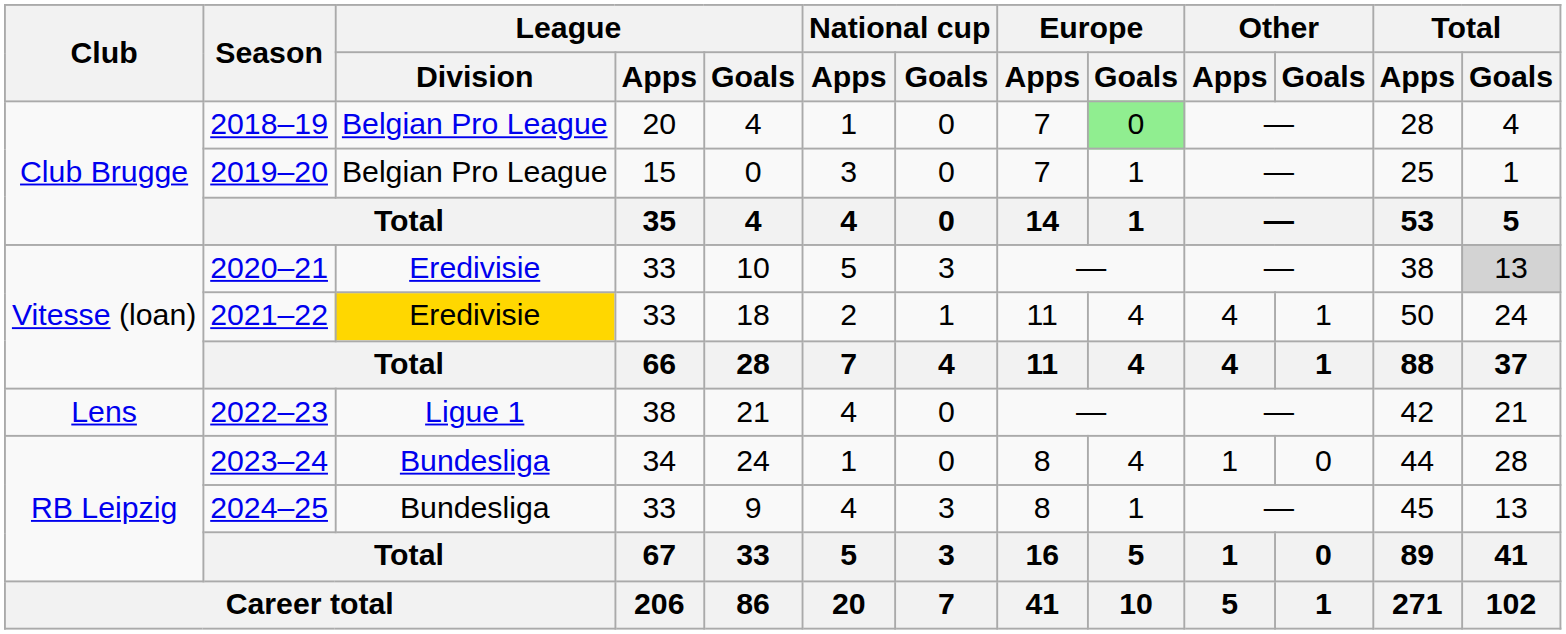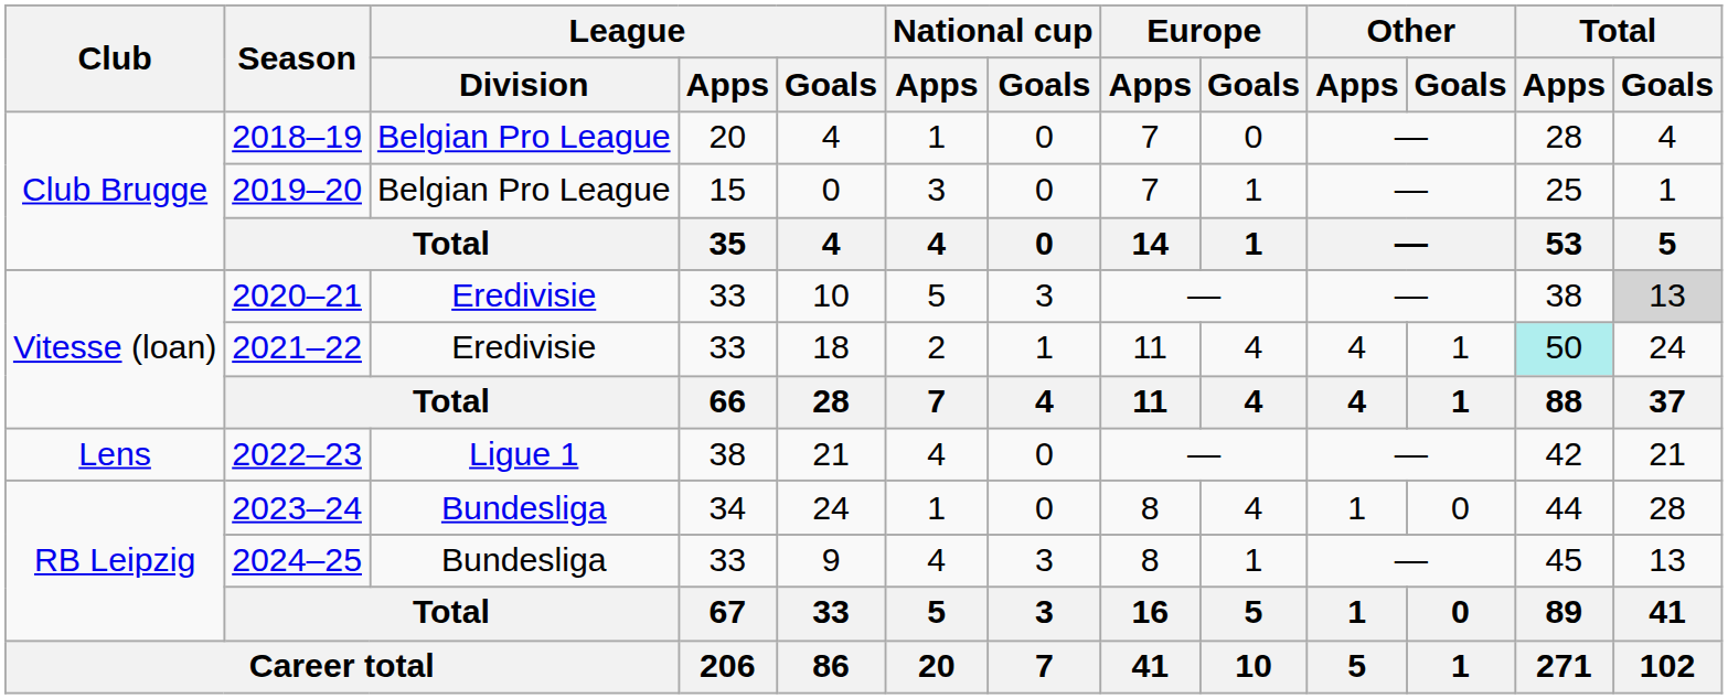2018–19 | Europe / Goals: lightgreen background -> no background
2021–22 | League / Division: gold background -> no background
2021–22 | Total / Apps: no background -> paleturquoise background
